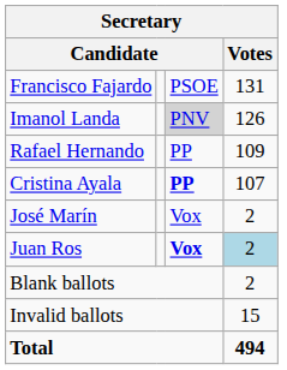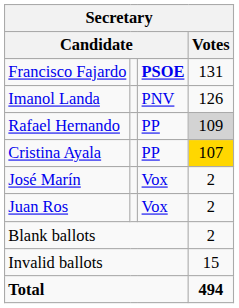Francisco Fajardo | column 3: normal -> bold
Imanol Landa | column 3: lightgrey background -> no background
Rafael Hernando | Votes: no background -> lightgrey background
Cristina Ayala | column 3: bold -> normal
Cristina Ayala | Votes: no background -> gold background
Juan Ros | column 3: bold -> normal
Juan Ros | Votes: lightblue background -> no background
